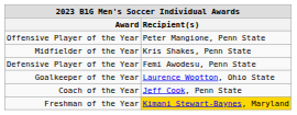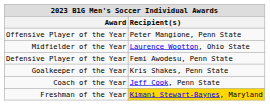Midfielder of the Year | Recipient(s): Kris Shakes, Penn State -> Laurence Wootton, Ohio State
Goalkeeper of the Year | Recipient(s): Laurence Wootton, Ohio State -> Kris Shakes, Penn State
